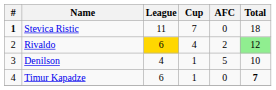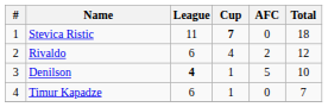Stevica Ristic | #: bold -> normal
Stevica Ristic | Cup: normal -> bold
Rivaldo | League: gold background -> no background
Rivaldo | Total: lightgreen background -> no background
Denilson | League: normal -> bold
Timur Kapadze | Total: bold -> normal
